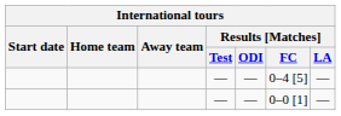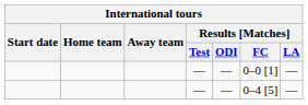row 4 | Results [Matches] / FC: 0–4 [5] -> 0–0 [1]
row 5 | Results [Matches] / FC: 0–0 [1] -> 0–4 [5]
